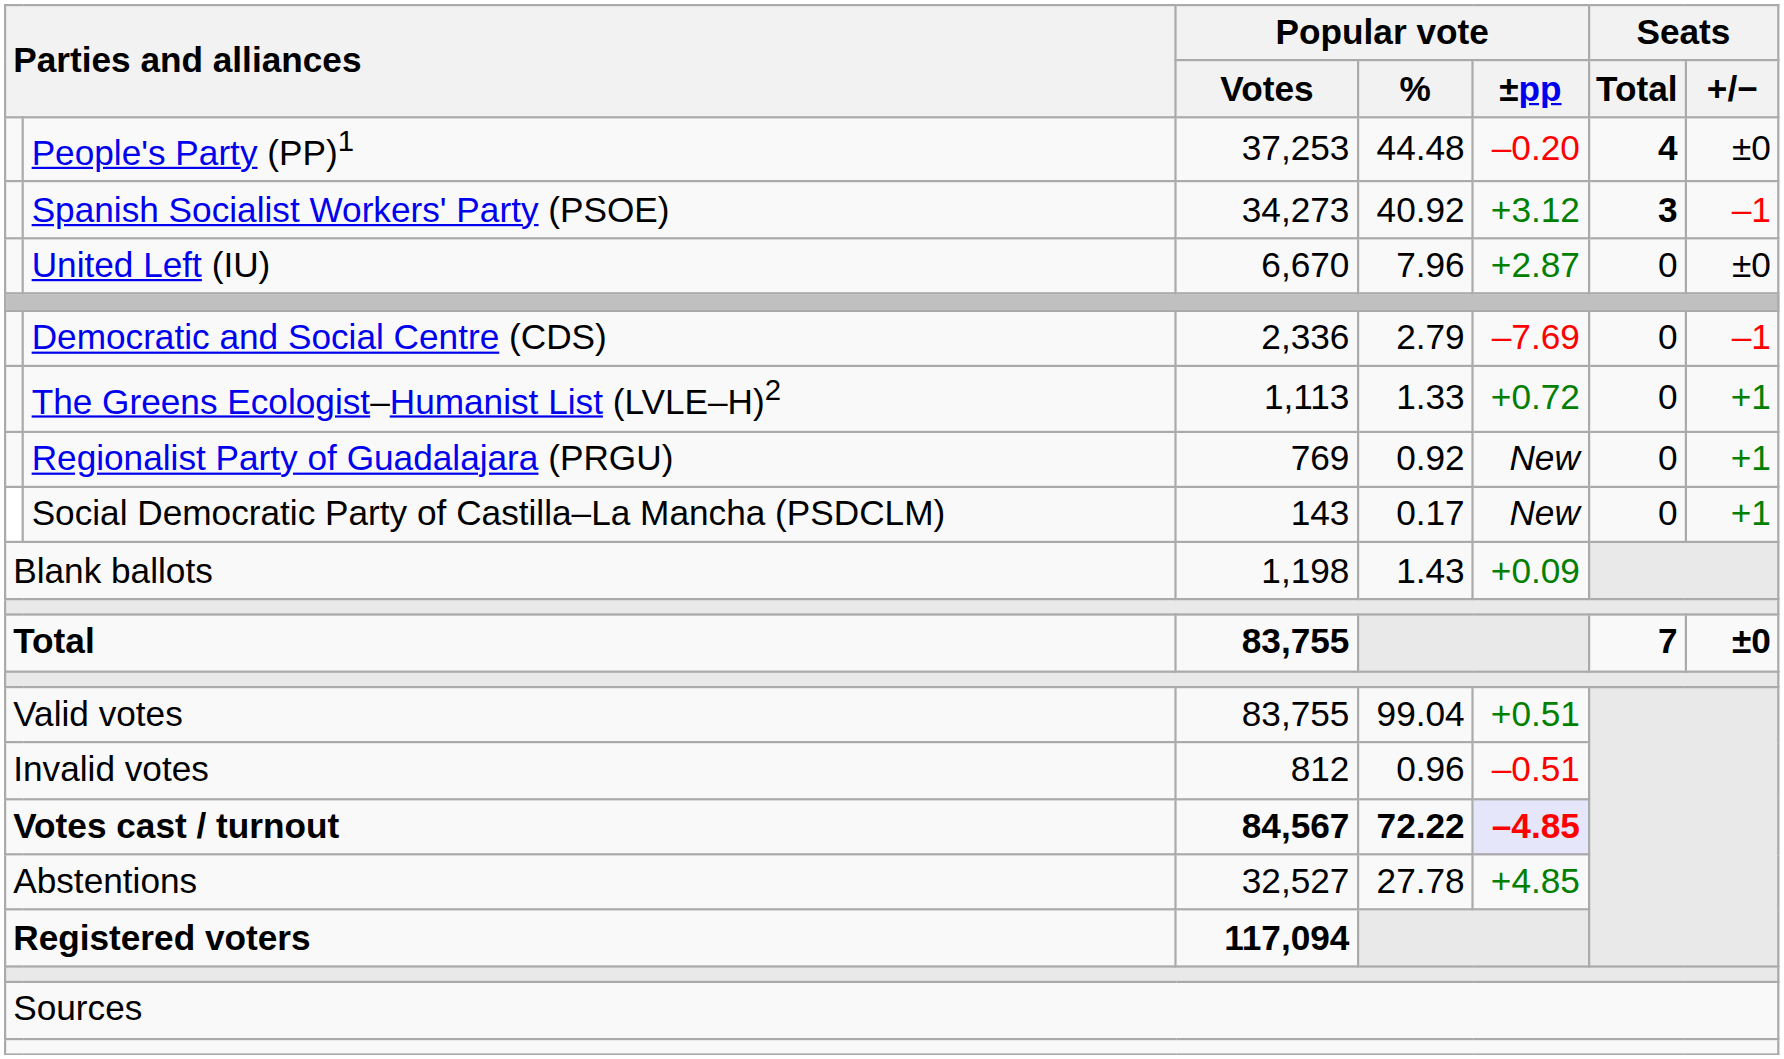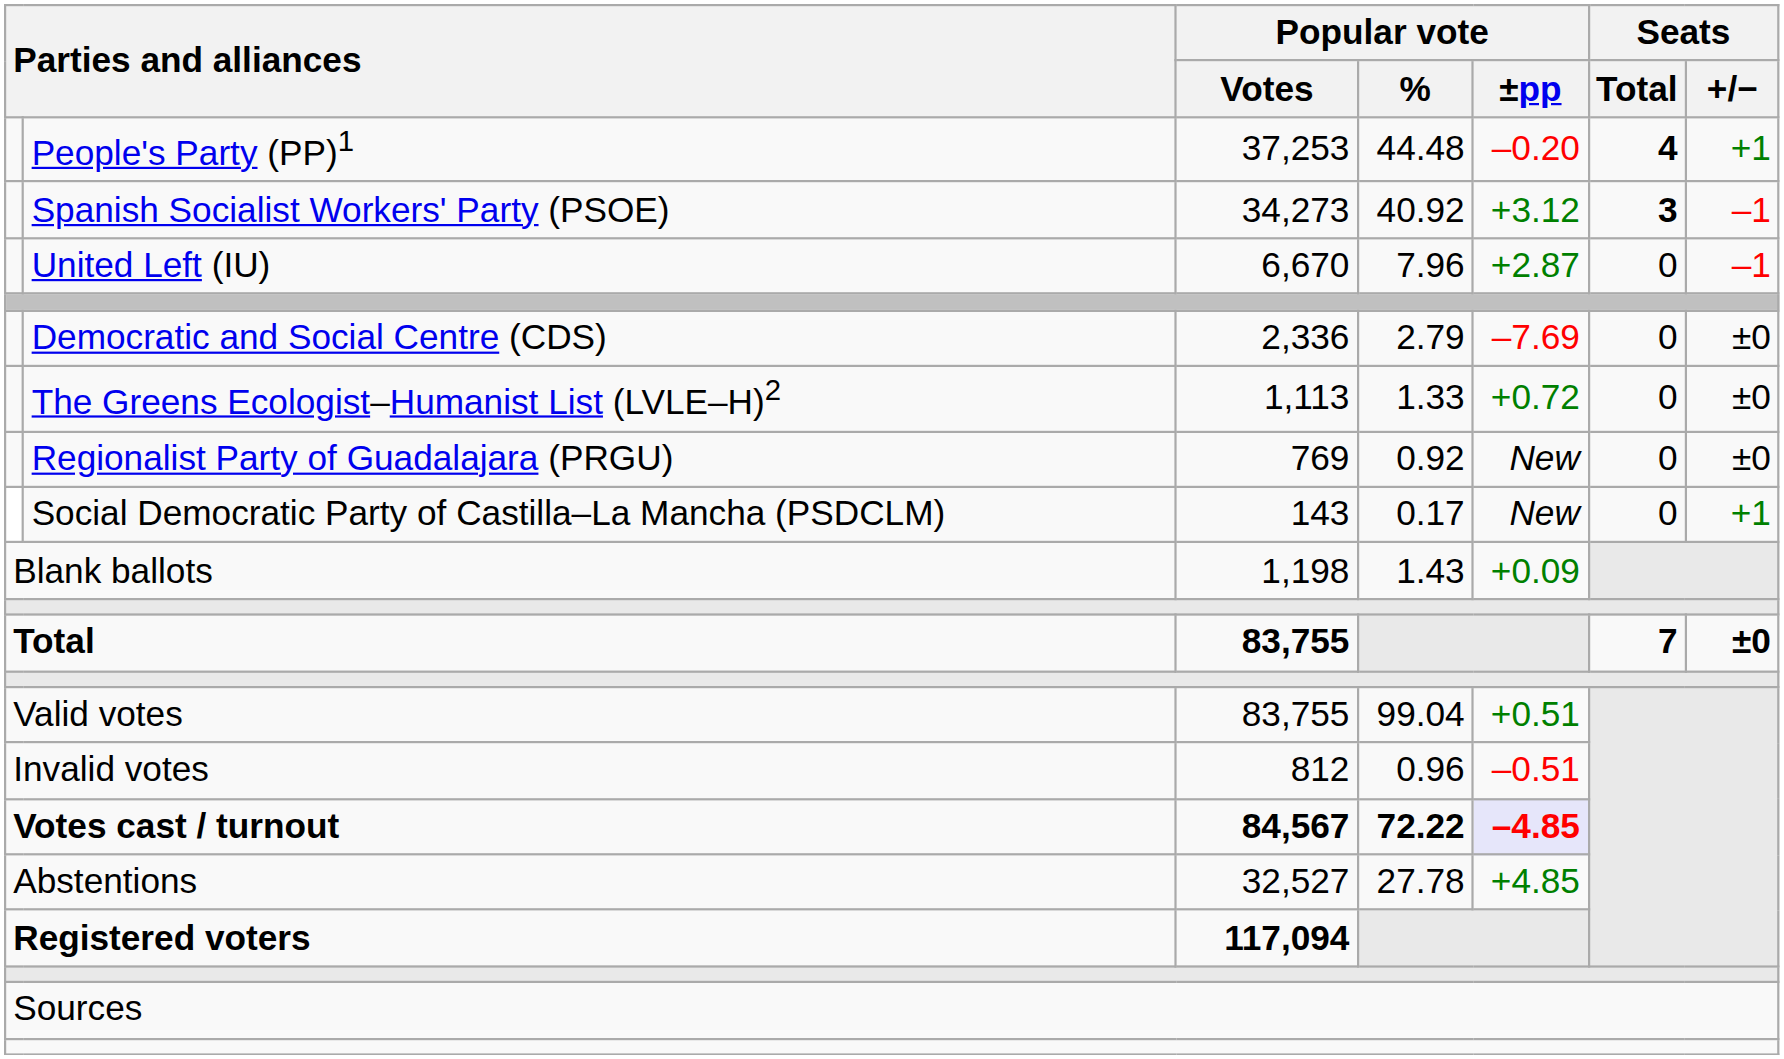People's Party (PP)1 | Seats / +/−: ±0 -> +1
United Left (IU) | Seats / +/−: ±0 -> –1
Democratic and Social Centre (CDS) | Seats / +/−: –1 -> ±0
The Greens Ecologist–Humanist List (LVLE–H)2 | Seats / +/−: +1 -> ±0
Regionalist Party of Guadalajara (PRGU) | Seats / +/−: +1 -> ±0
